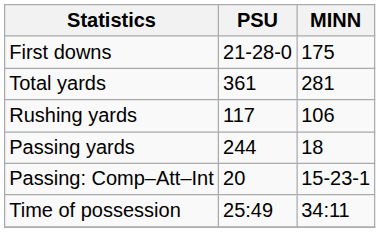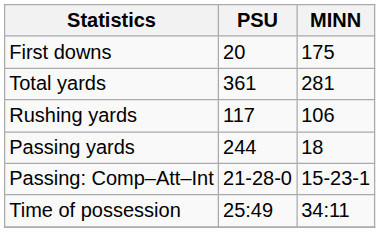First downs | PSU: 21-28-0 -> 20
Passing: Comp–Att–Int | PSU: 20 -> 21-28-0
